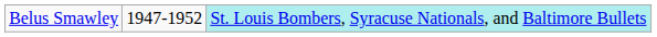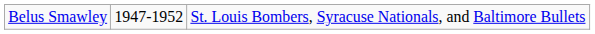Belus Smawley | column 3: paleturquoise background -> no background
